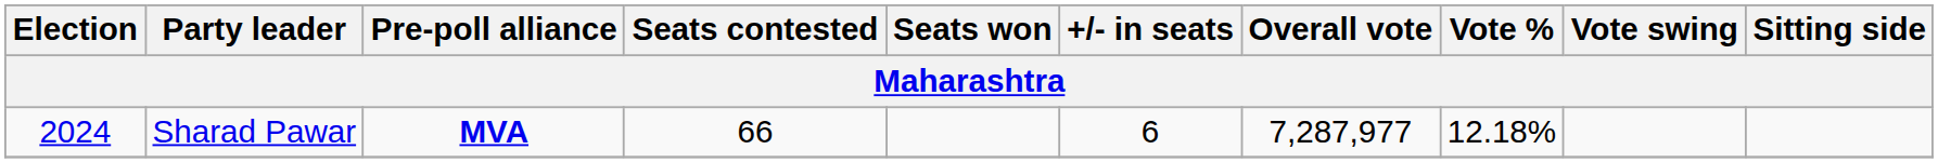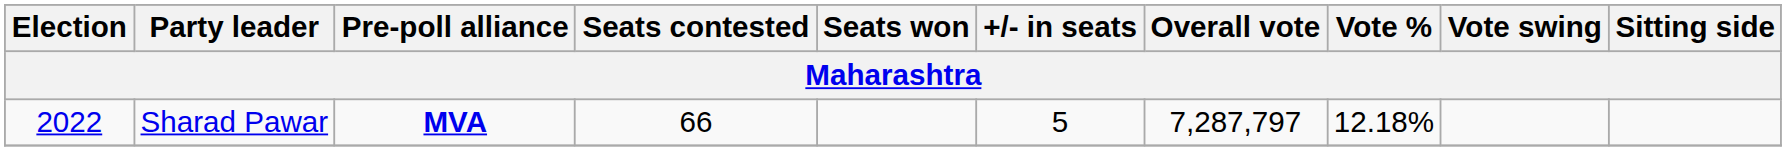Sharad Pawar | Election: 2024 -> 2022
Sharad Pawar | +/- in seats: 6 -> 5
Sharad Pawar | Overall vote: 7,287,977 -> 7,287,797
